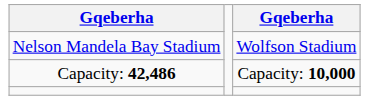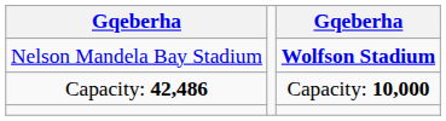Nelson Mandela Bay Stadium | column 3: normal -> bold
